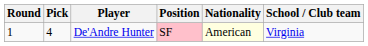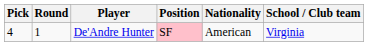columns swapped: Round <-> Pick
De'Andre Hunter | Nationality: lightyellow background -> no background
